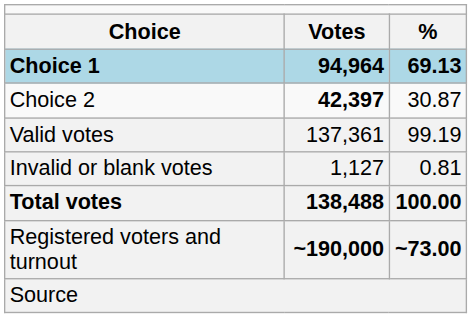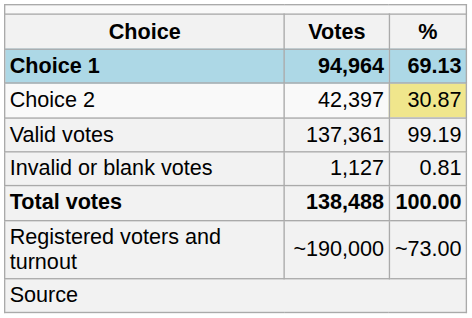Choice 2 | column 2: bold -> normal
Choice 2 | column 3: no background -> khaki background
Registered voters and turnout | column 2: bold -> normal
Registered voters and turnout | column 3: bold -> normal
